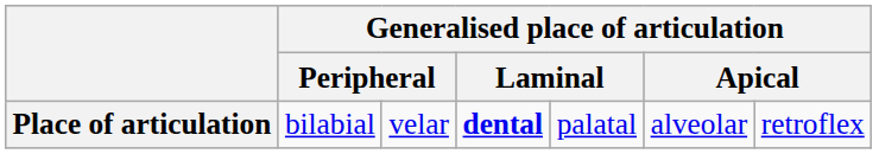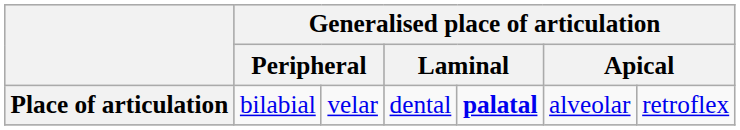Place of articulation | column 4: bold -> normal
Place of articulation | column 5: normal -> bold
